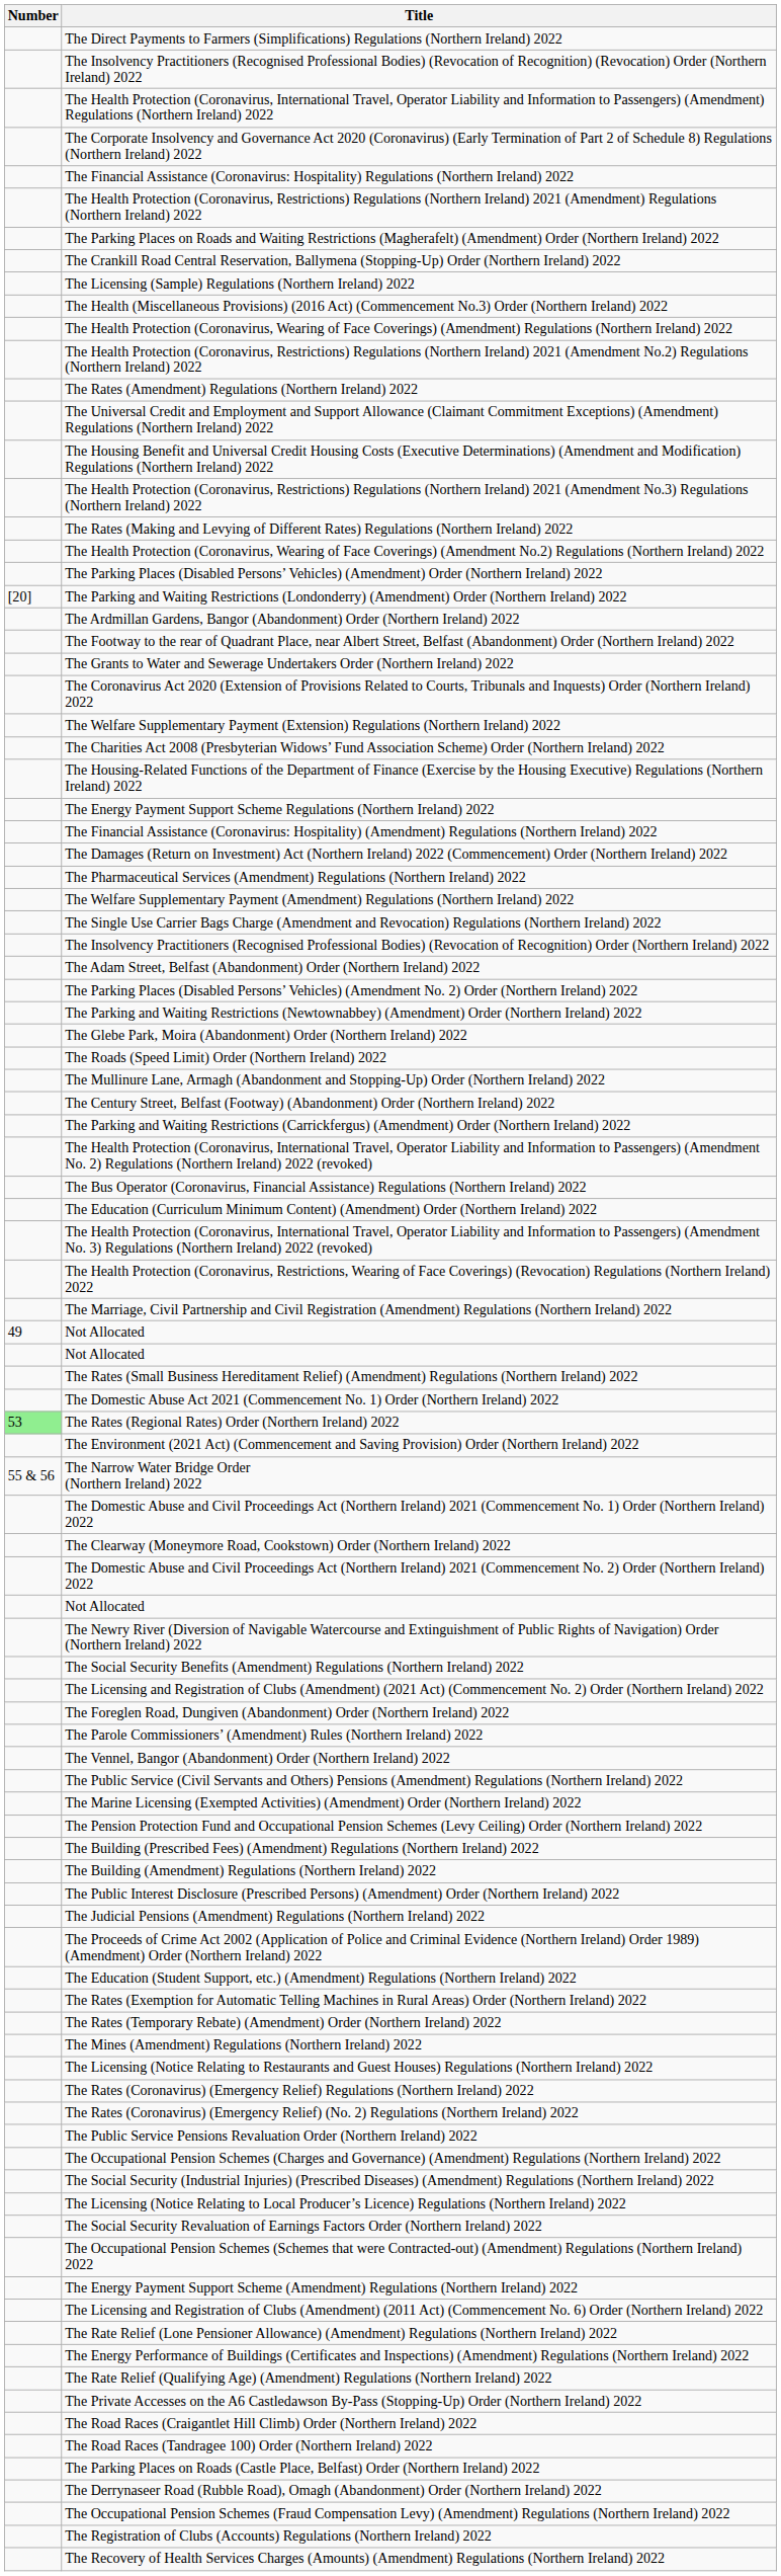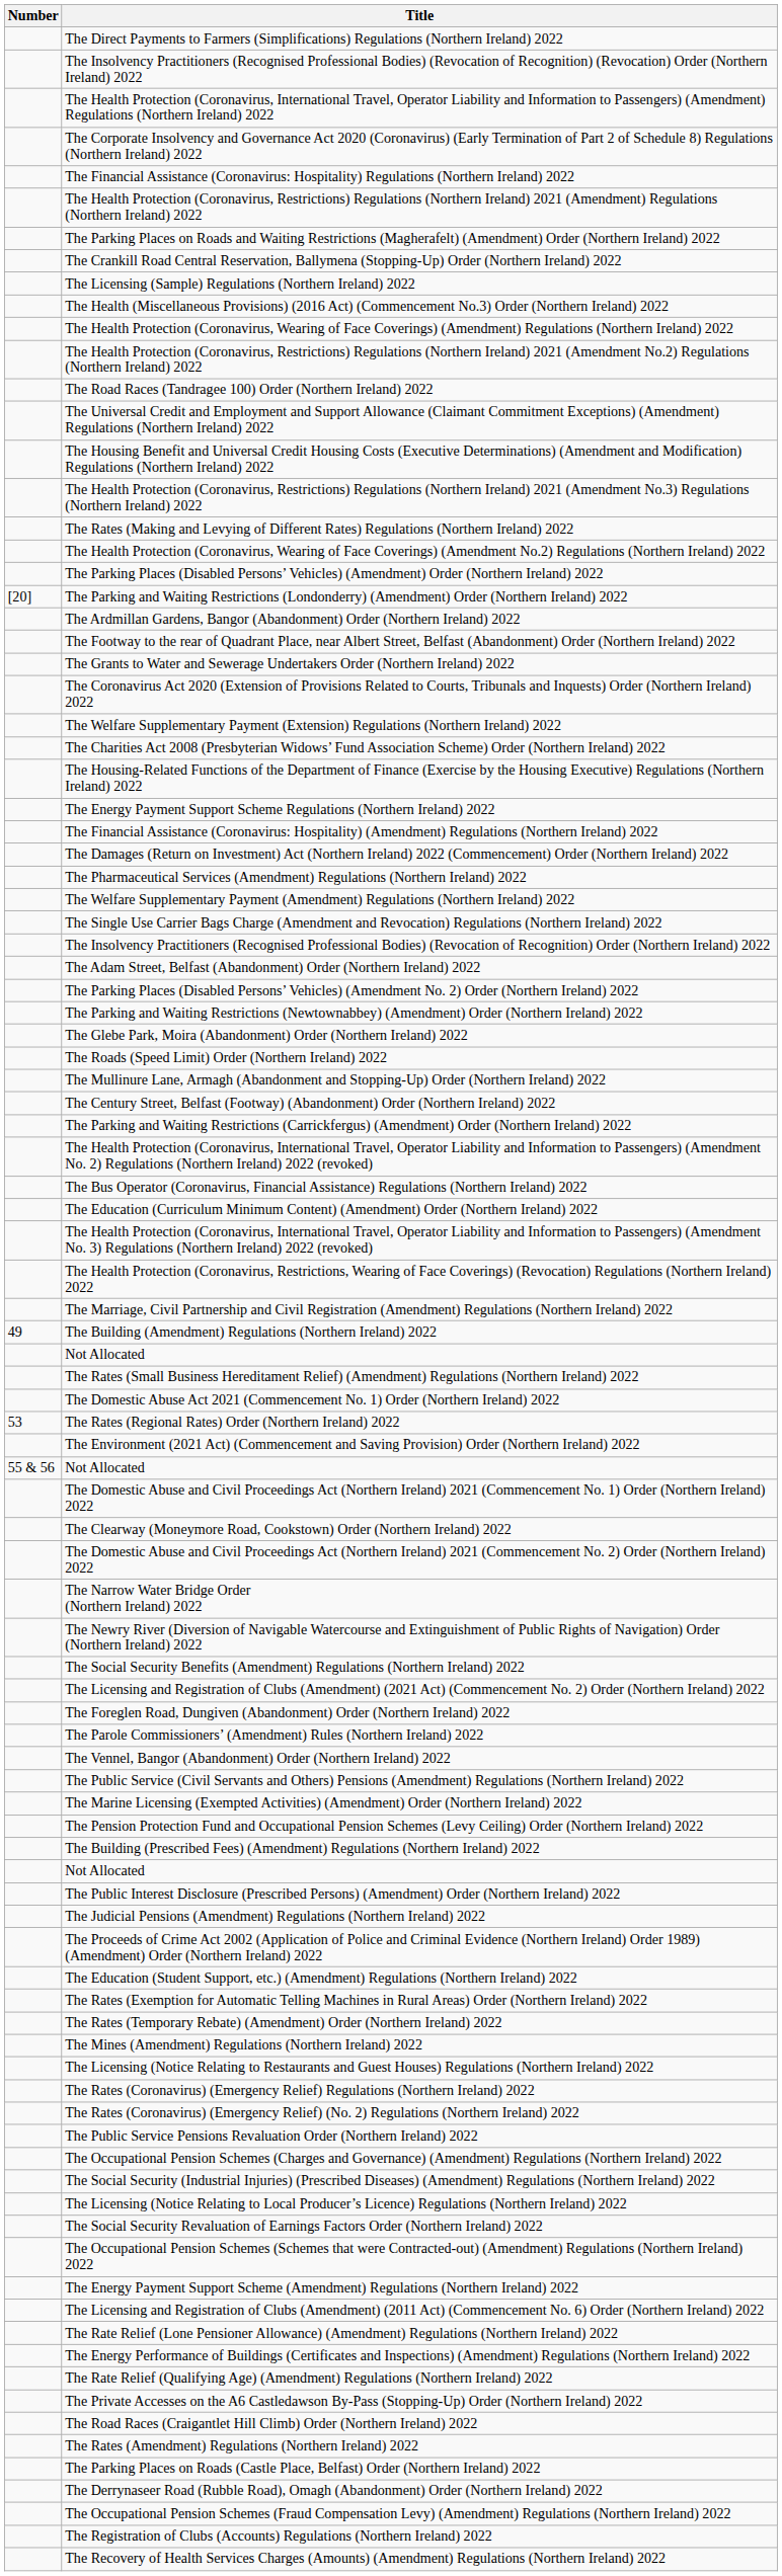row 14 | Title: The Rates (Amendment) Regulations (Northern Ireland) 2022 -> The Road Races (Tandragee 100) Order (Northern Ireland) 2022
row 50 | Title: Not Allocated -> The Building (Amendment) Regulations (Northern Ireland) 2022
row 54 | Number: lightgreen background -> no background
row 56 | Title: The Narrow Water Bridge Order (Northern Ireland) 2022 -> Not Allocated
row 60 | Title: Not Allocated -> The Narrow Water Bridge Order (Northern Ireland) 2022
row 71 | Title: The Building (Amendment) Regulations (Northern Ireland) 2022 -> Not Allocated
row 95 | Title: The Road Races (Tandragee 100) Order (Northern Ireland) 2022 -> The Rates (Amendment) Regulations (Northern Ireland) 2022
